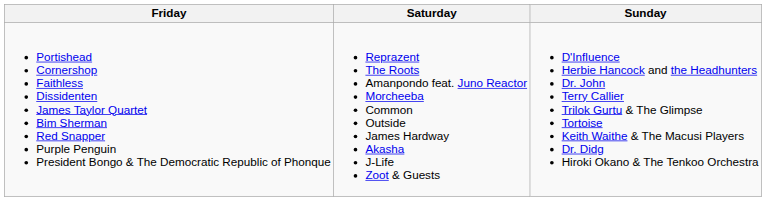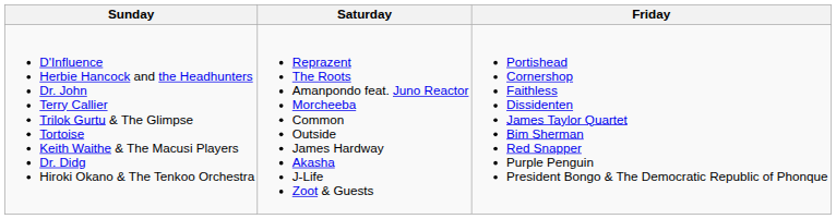columns swapped: Friday <-> Sunday
